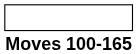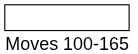row 1 | column 1: bold -> normal
